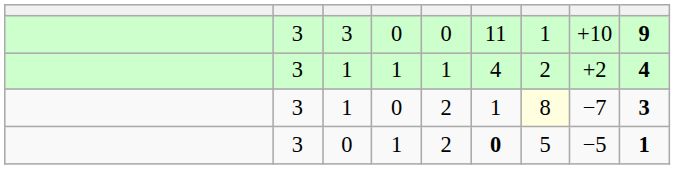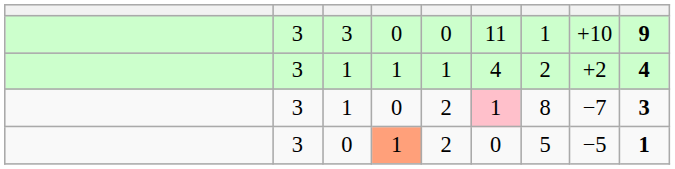row 4 | column 6: no background -> pink background
row 4 | column 7: lightyellow background -> no background
row 5 | column 4: no background -> lightsalmon background
row 5 | column 6: bold -> normal
